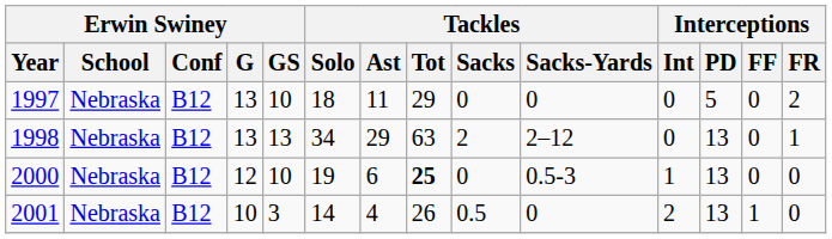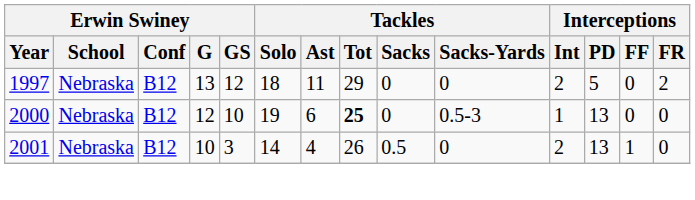1997 | Erwin Swiney / GS: 10 -> 12
1997 | Interceptions / Int: 0 -> 2
- row: 1998 | Nebraska | B12 | 13 | 13 | 34 | 29 | 63 | 2 | 2–12 | 0 | 13 | 0 | 1
